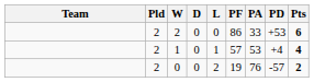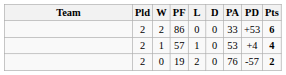columns swapped: D <-> PF
